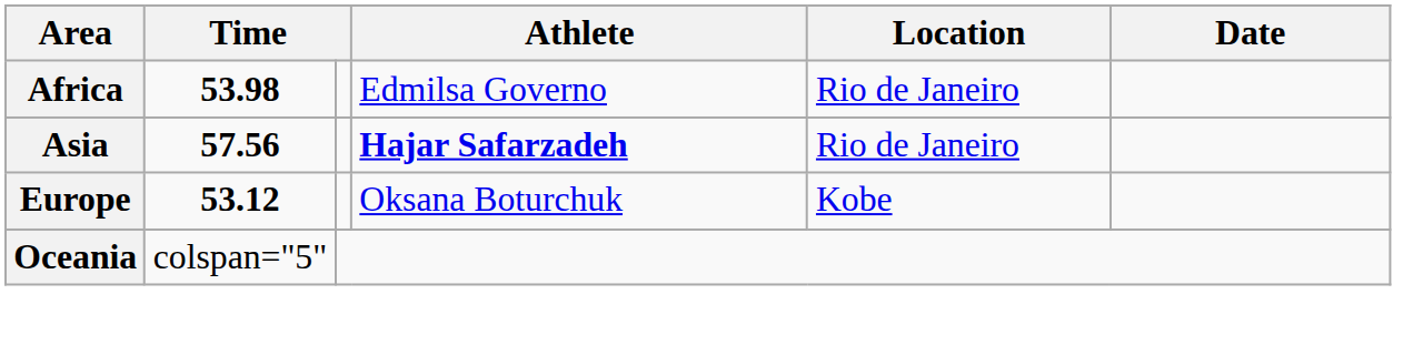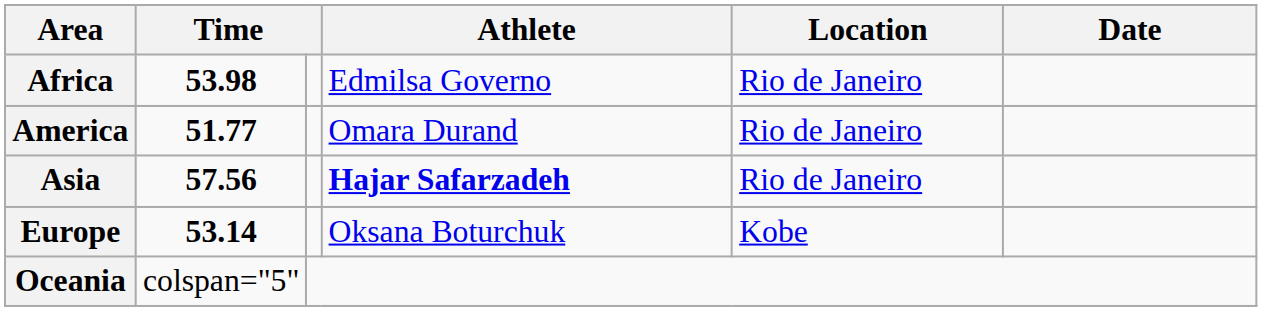+ row: America | 51.77 | Omara Durand | Rio de Janeiro
Europe | column 2: 53.12 -> 53.14
